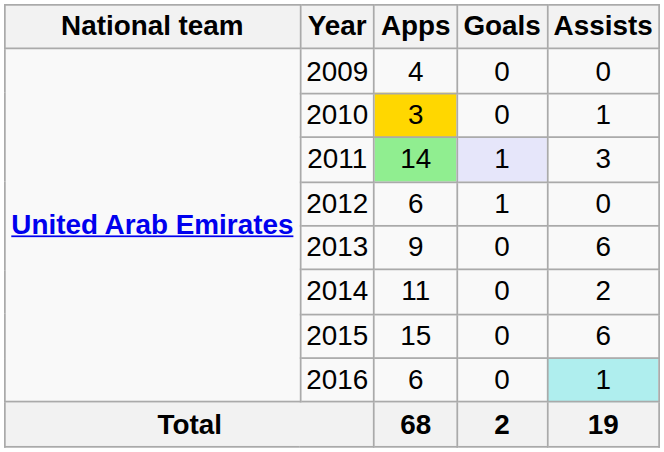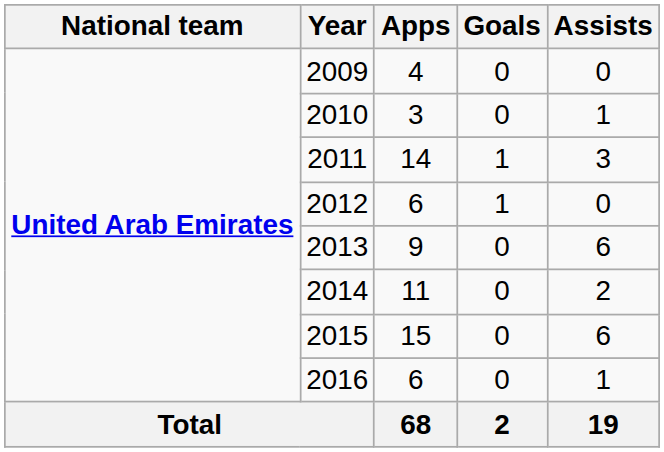2010 | Apps: gold background -> no background
2011 | Apps: lightgreen background -> no background
2011 | Goals: lavender background -> no background
2016 | Assists: paleturquoise background -> no background
